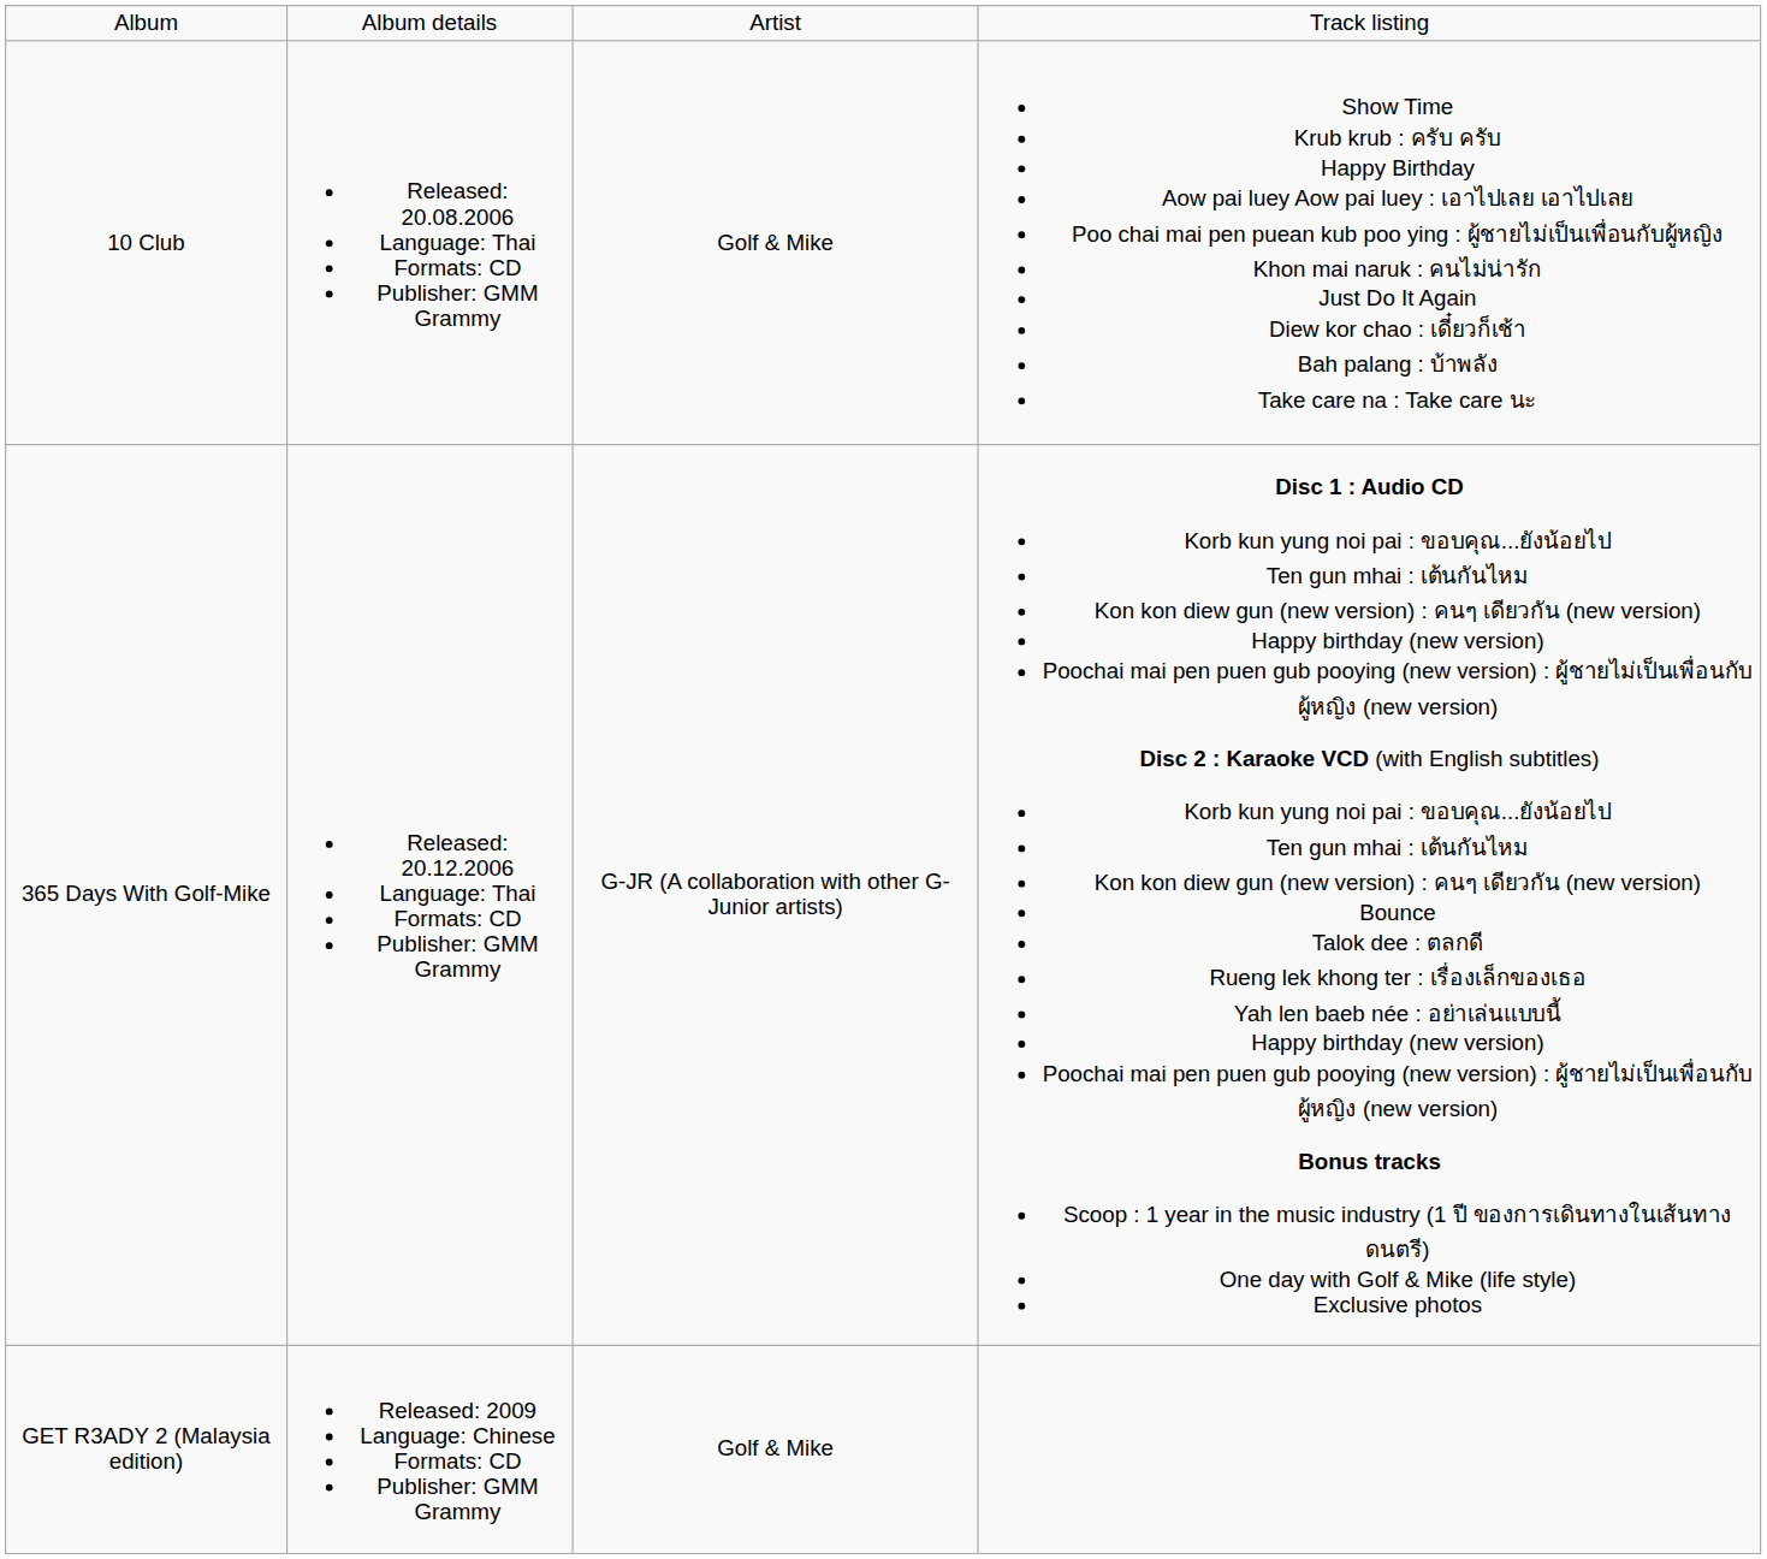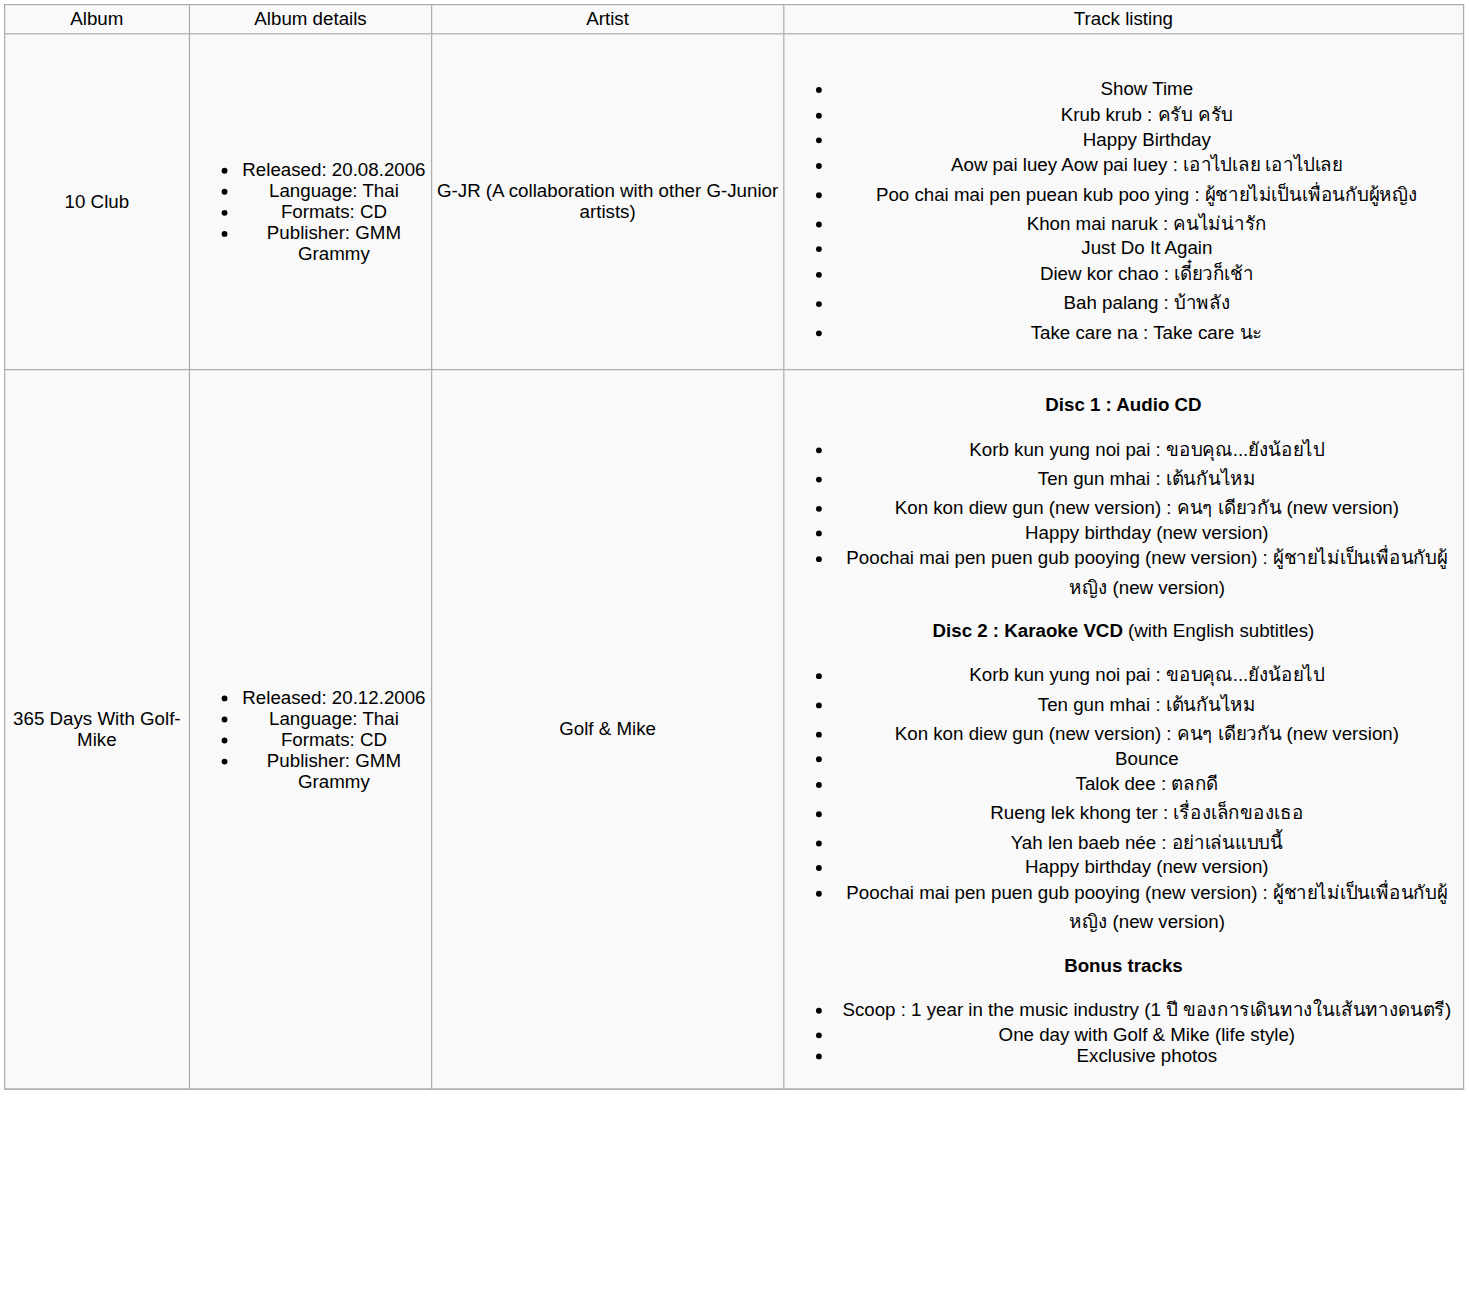10 Club | column 3: Golf & Mike -> G-JR (A collaboration with other G-Junior artists)
365 Days With Golf-Mike | column 3: G-JR (A collaboration with other G-Junior artists) -> Golf & Mike
- row: GET R3ADY 2 (Malaysia edition) | Released: 2009 Language: Chinese Formats: CD Publisher: GMM Grammy | Golf & Mike
